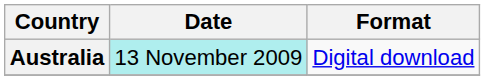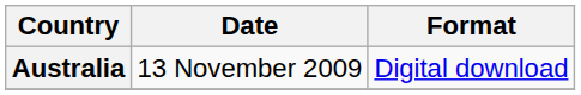Australia | Date: paleturquoise background -> no background
